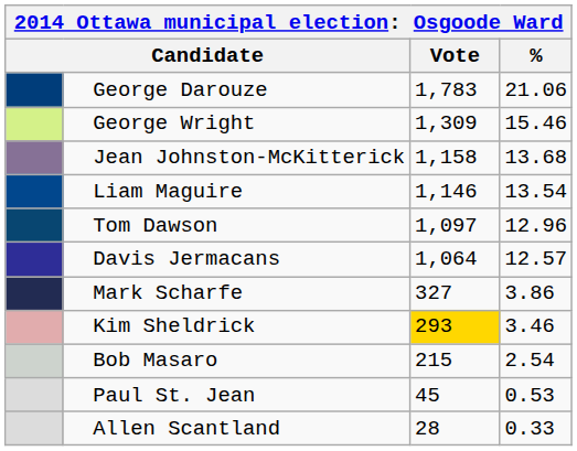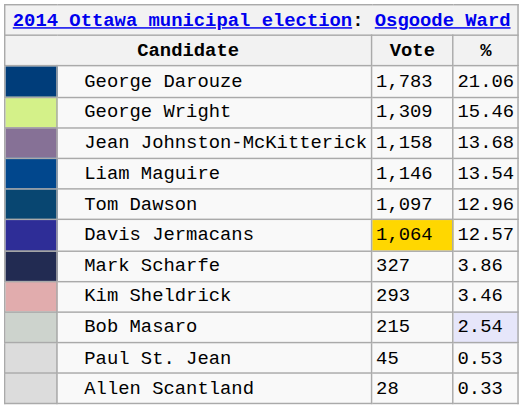Davis Jermacans | Vote: no background -> gold background
Kim Sheldrick | Vote: gold background -> no background
Bob Masaro | %: no background -> lavender background
